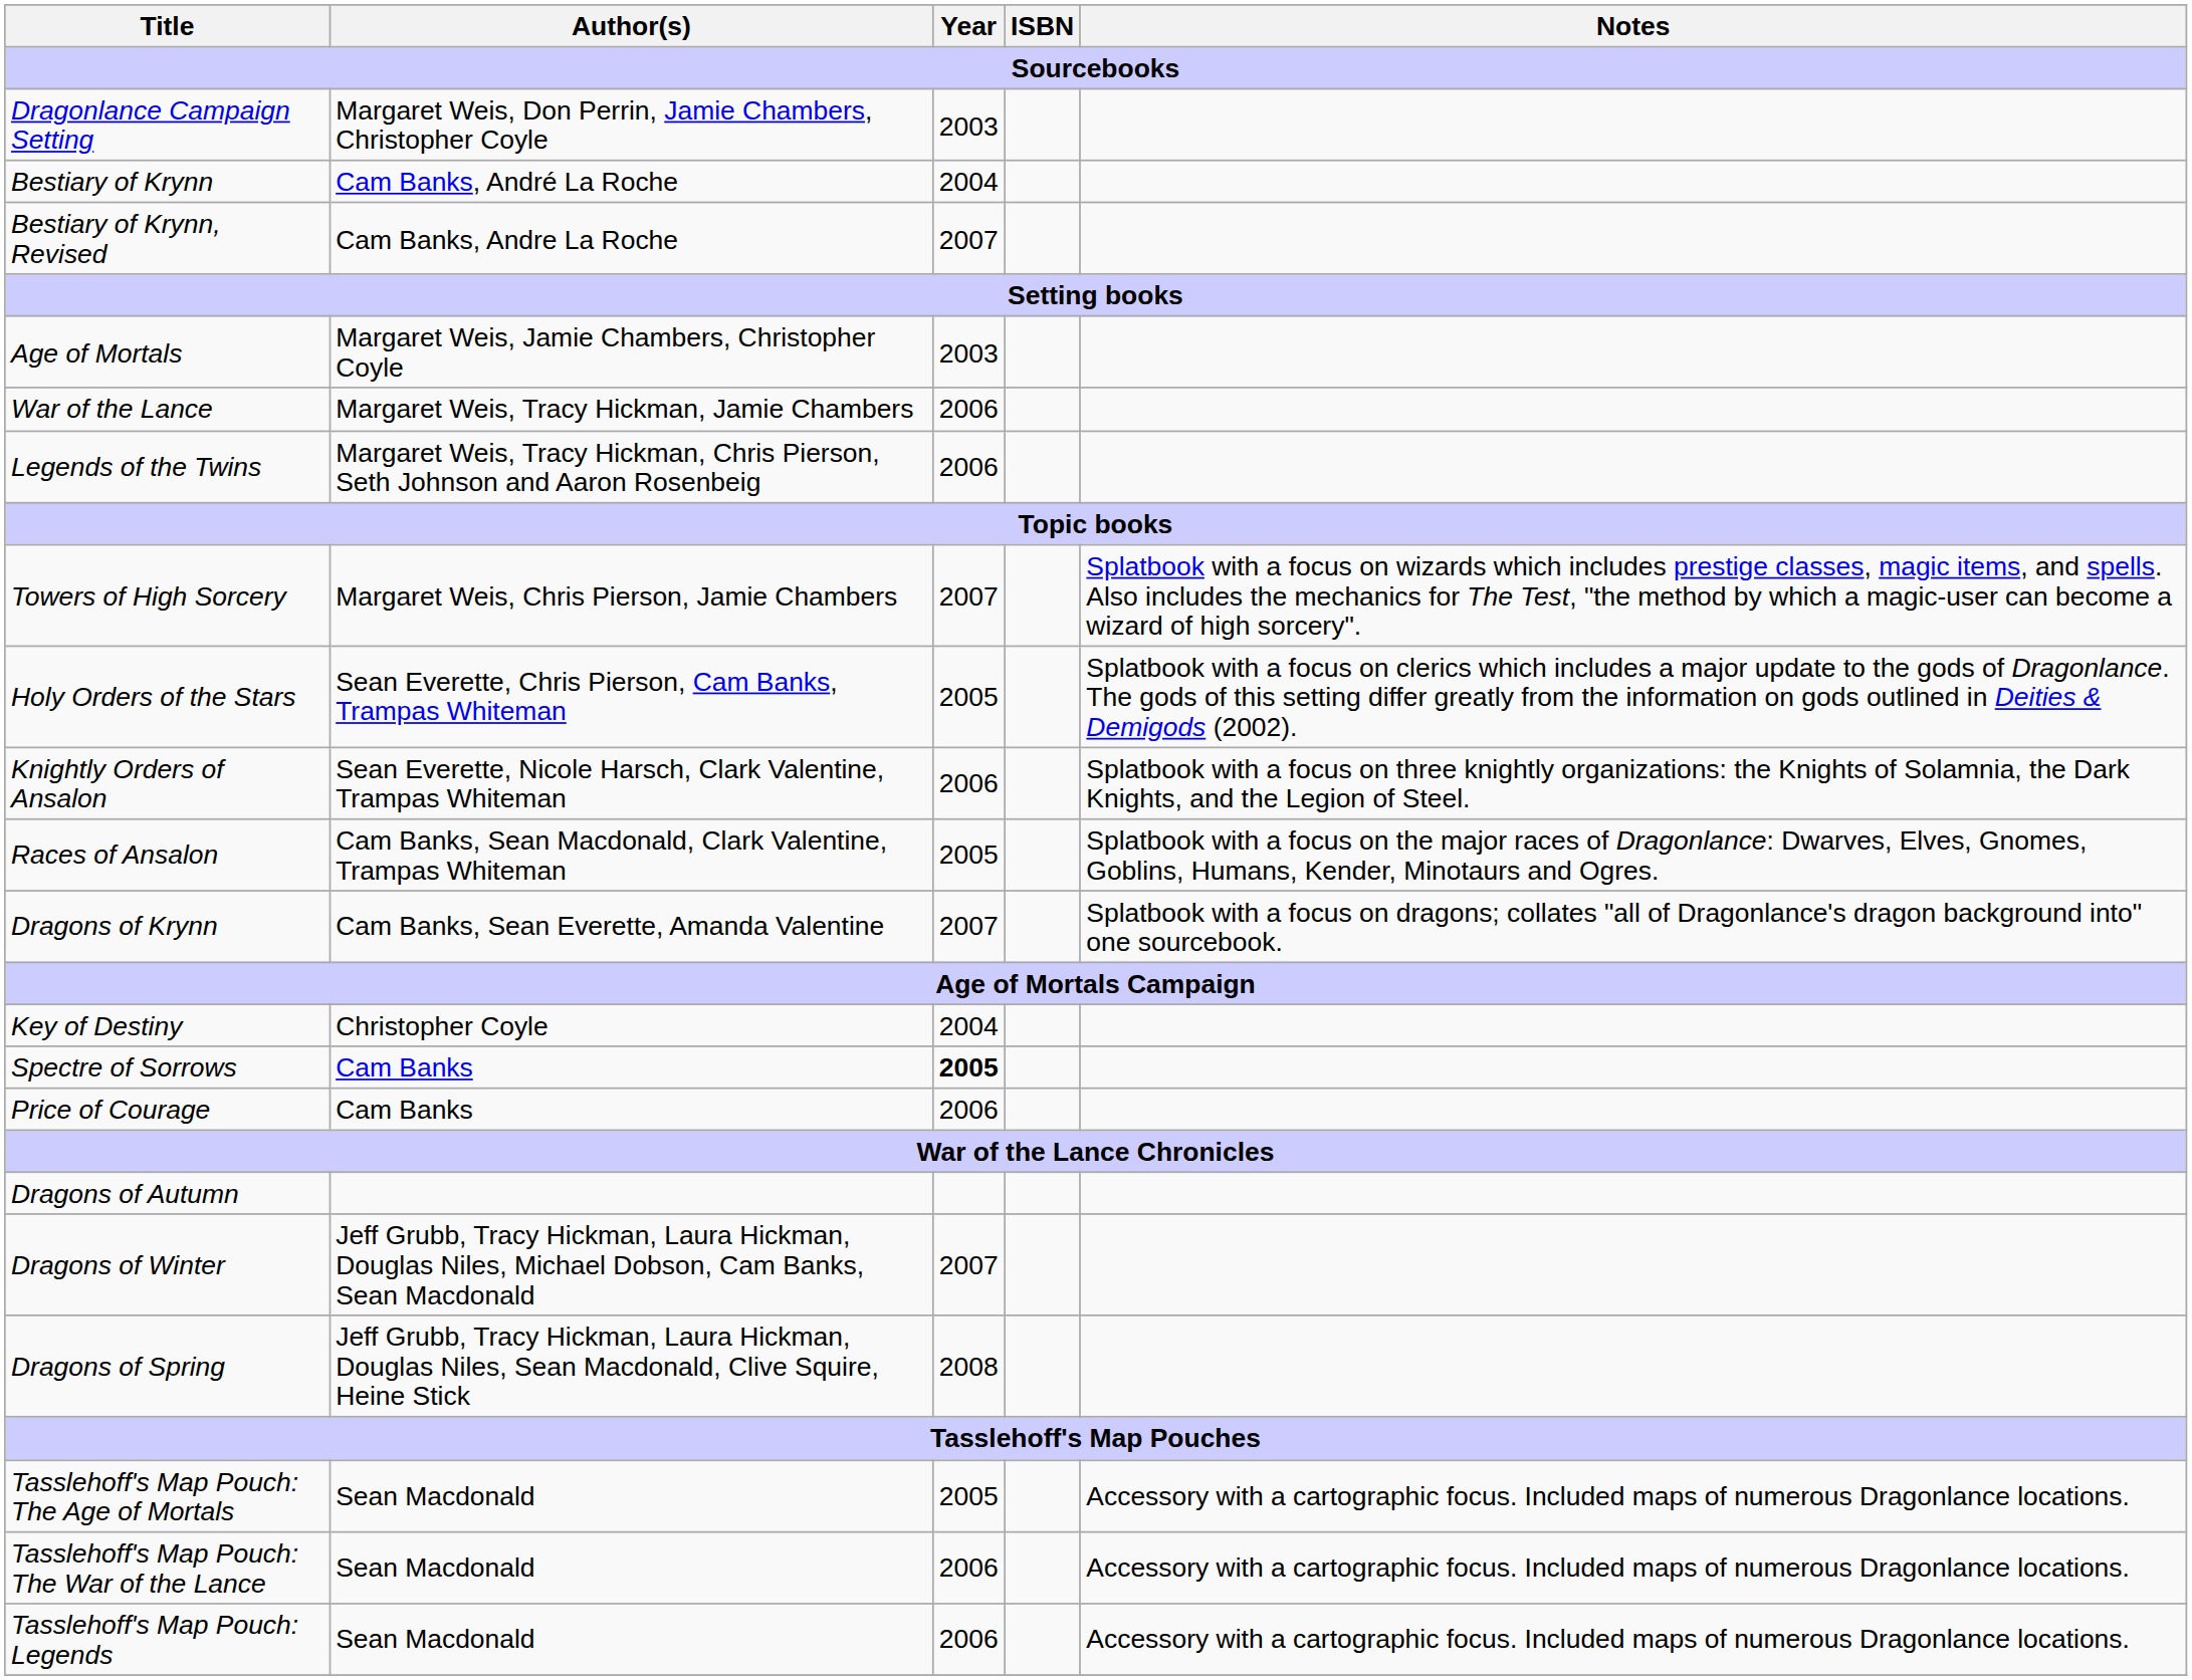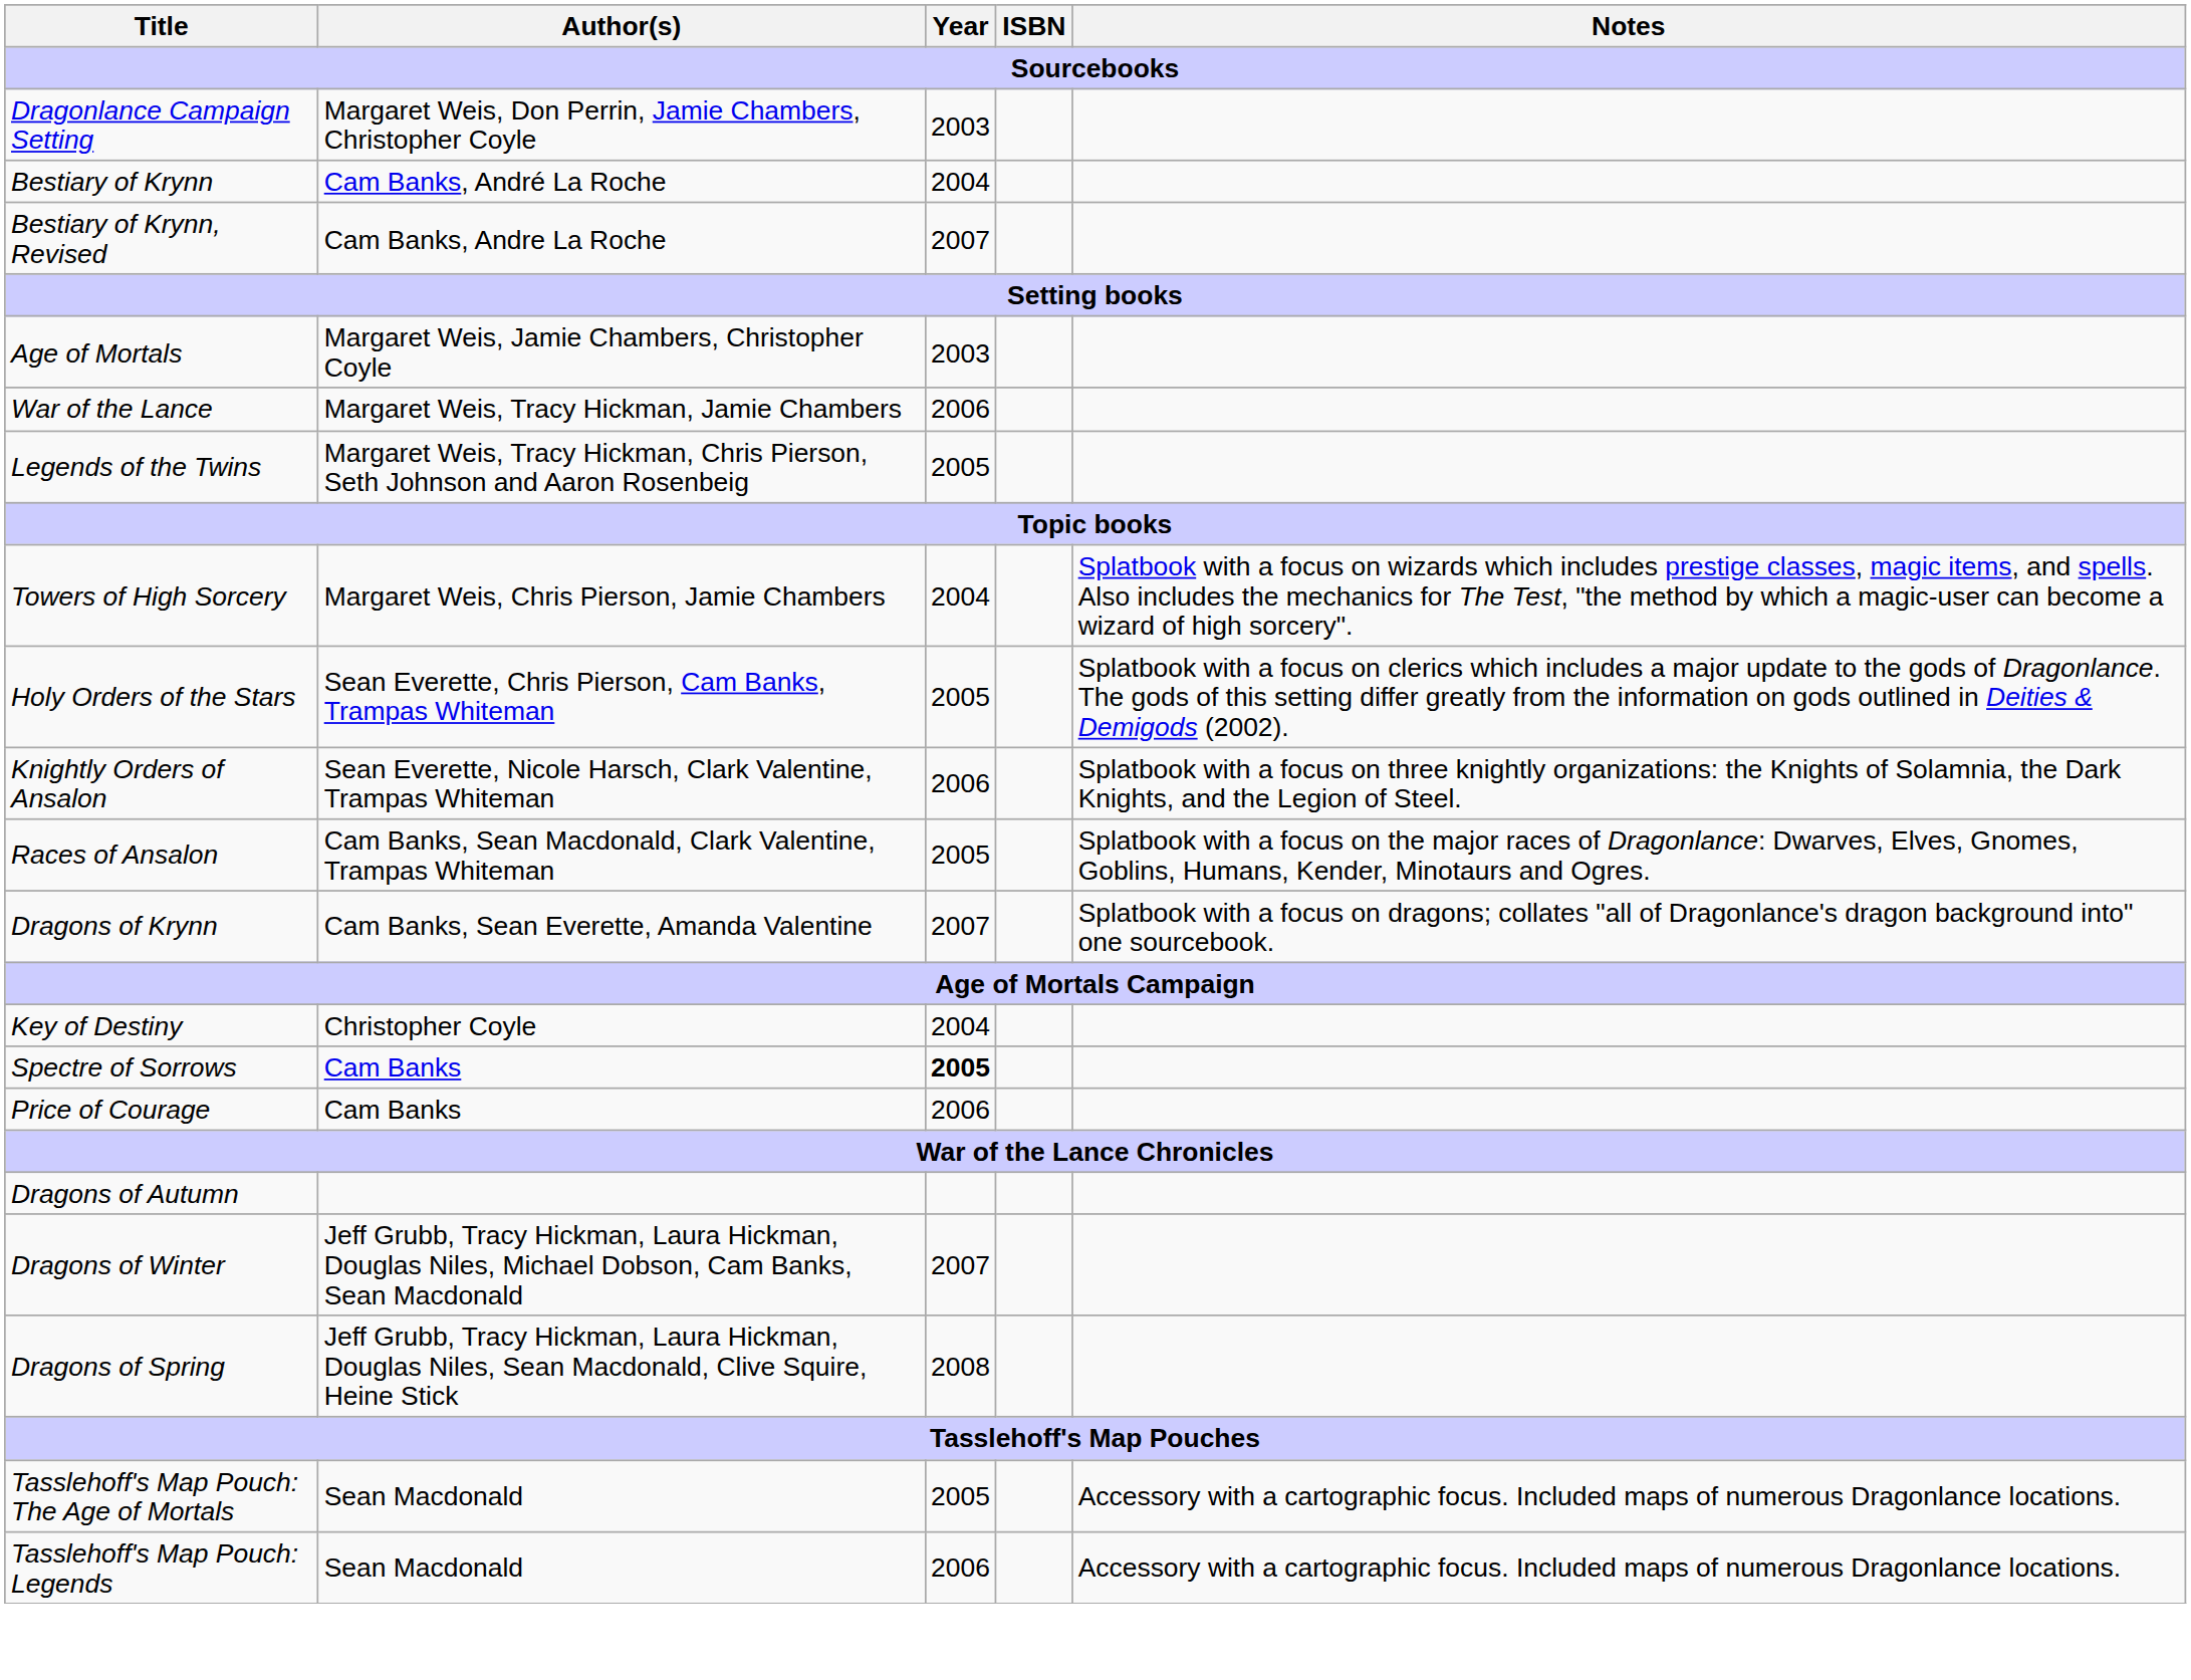Legends of the Twins | Year: 2006 -> 2005
Towers of High Sorcery | Year: 2007 -> 2004
- row: Tasslehoff's Map Pouch: The War of the Lance | Sean Macdonald | 2006 | Accessory with a cartographic focus. Included maps of numerous Dragonlance locations.
